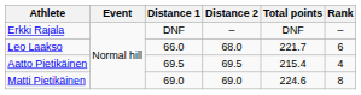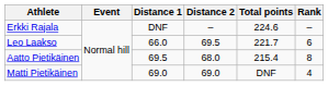Erkki Rajala | Total points: DNF -> 224.6
Leo Laakso | Distance 2: 68.0 -> 69.5
Aatto Pietikäinen | Distance 2: 69.5 -> 68.0
Aatto Pietikäinen | Rank: 4 -> 8
Matti Pietikäinen | Total points: 224.6 -> DNF
Matti Pietikäinen | Rank: 8 -> 4
